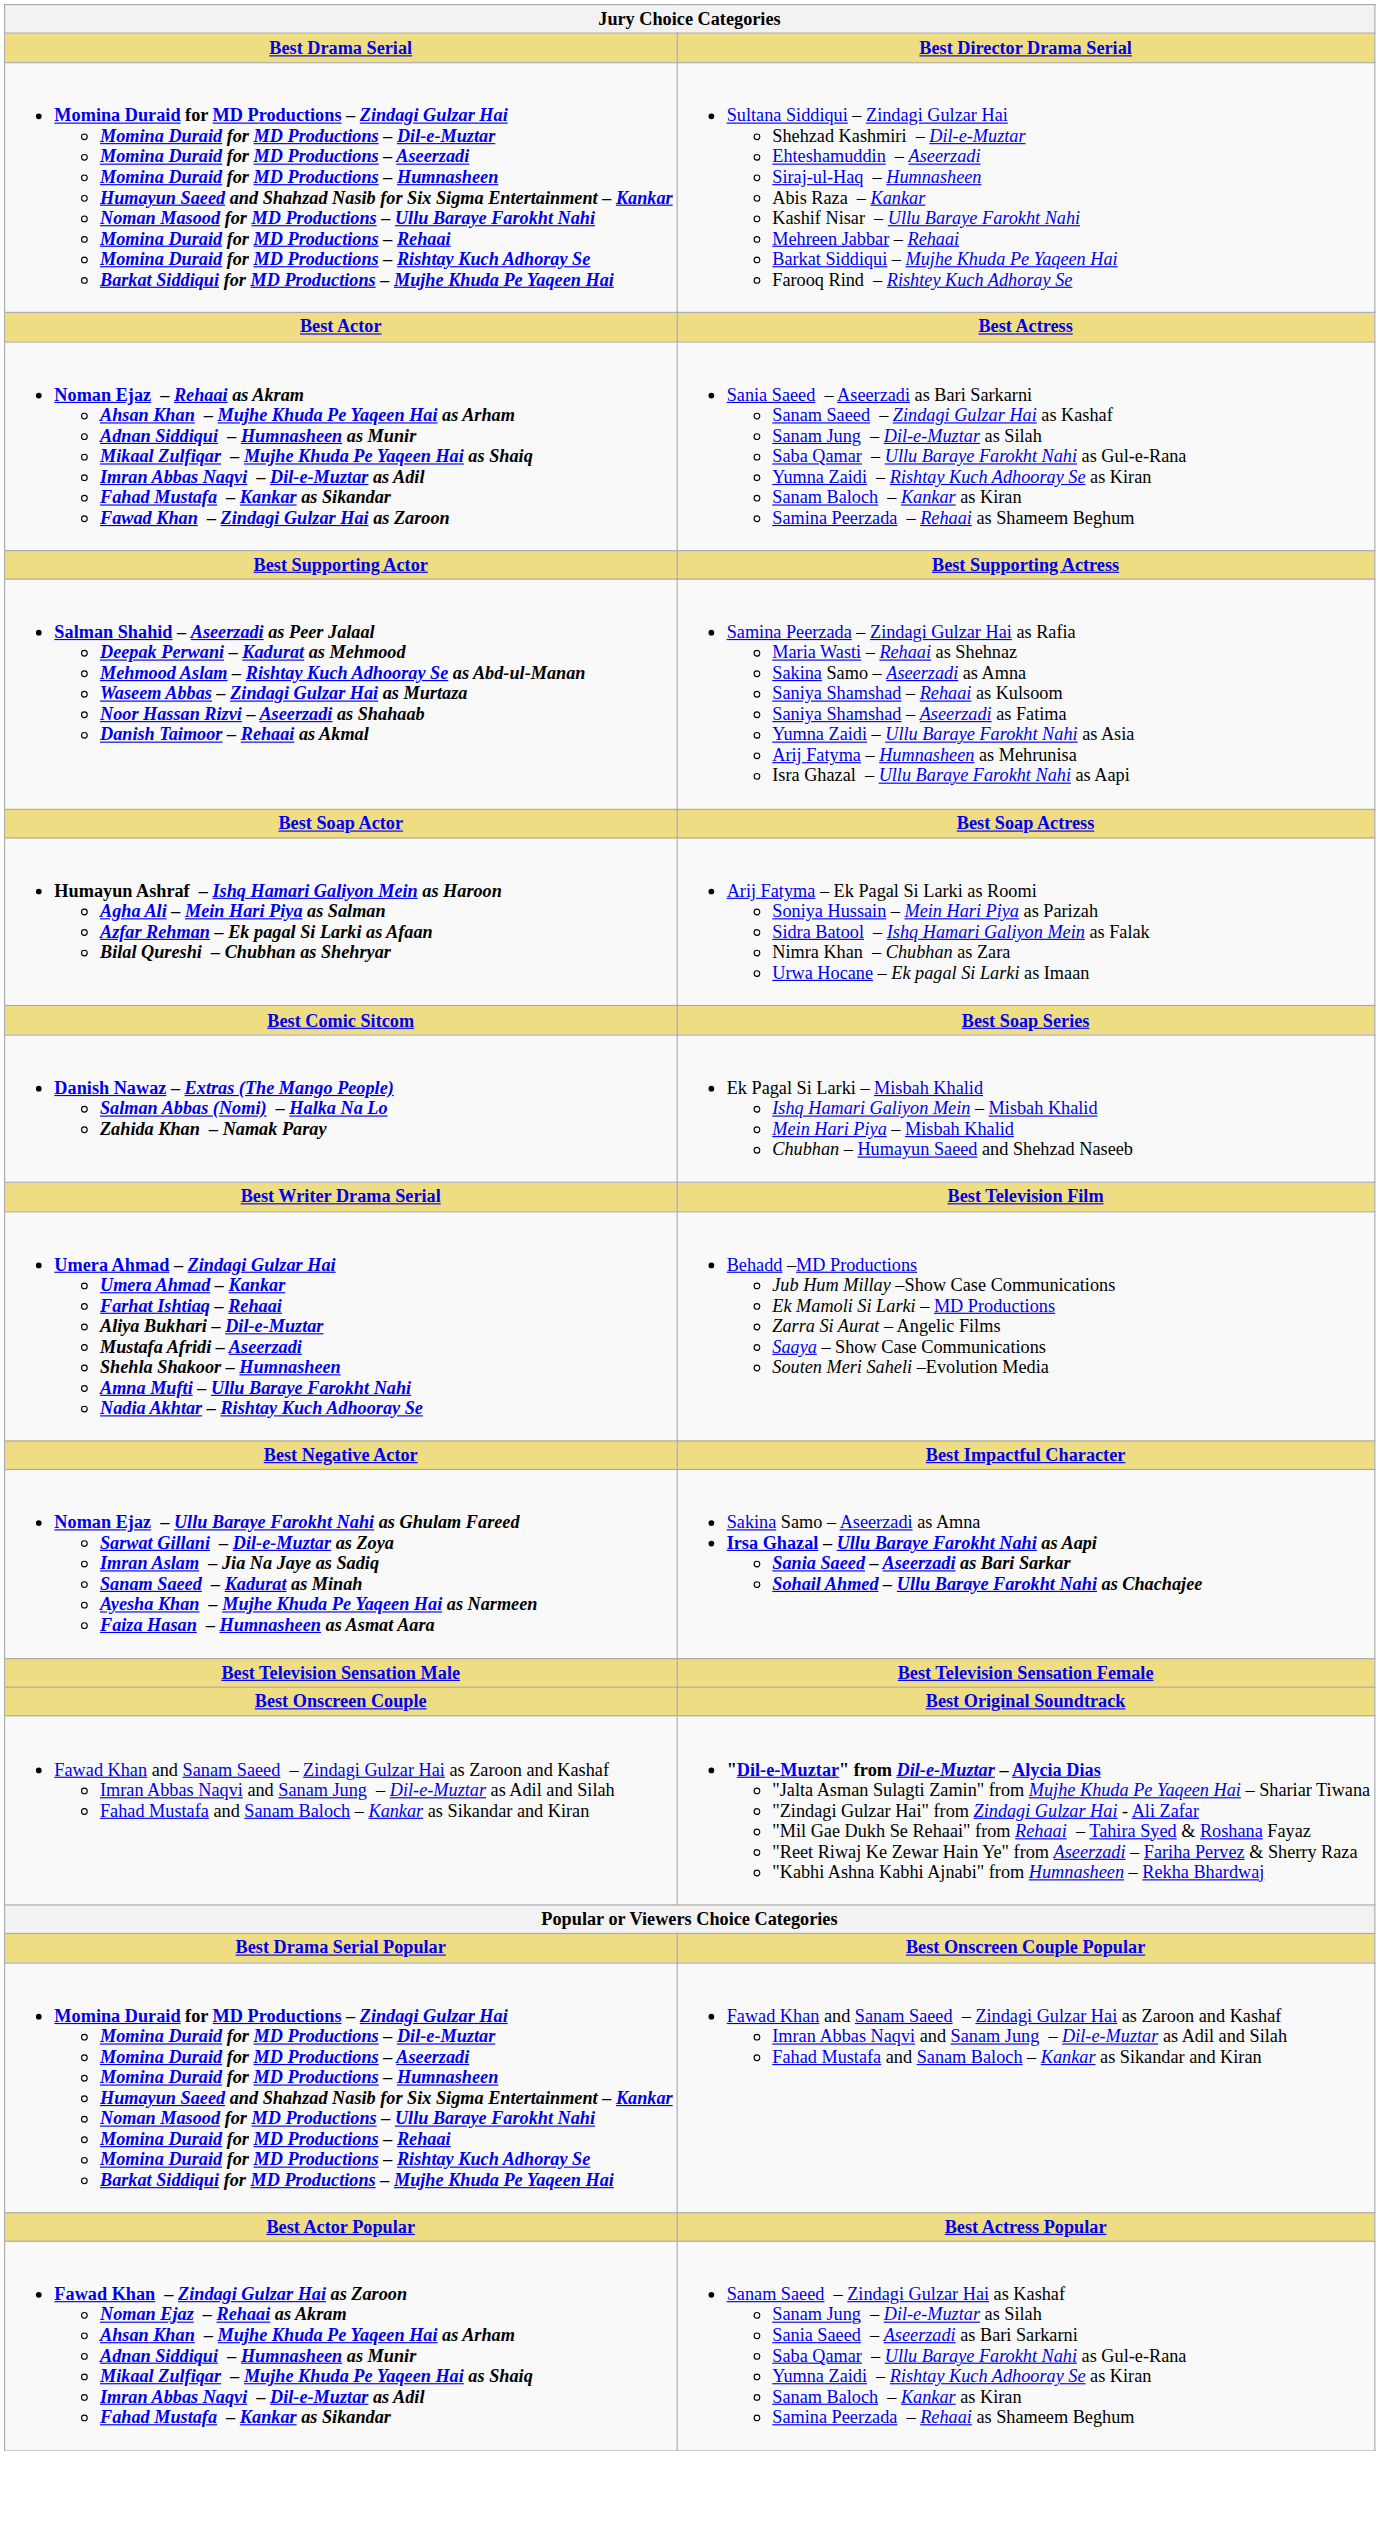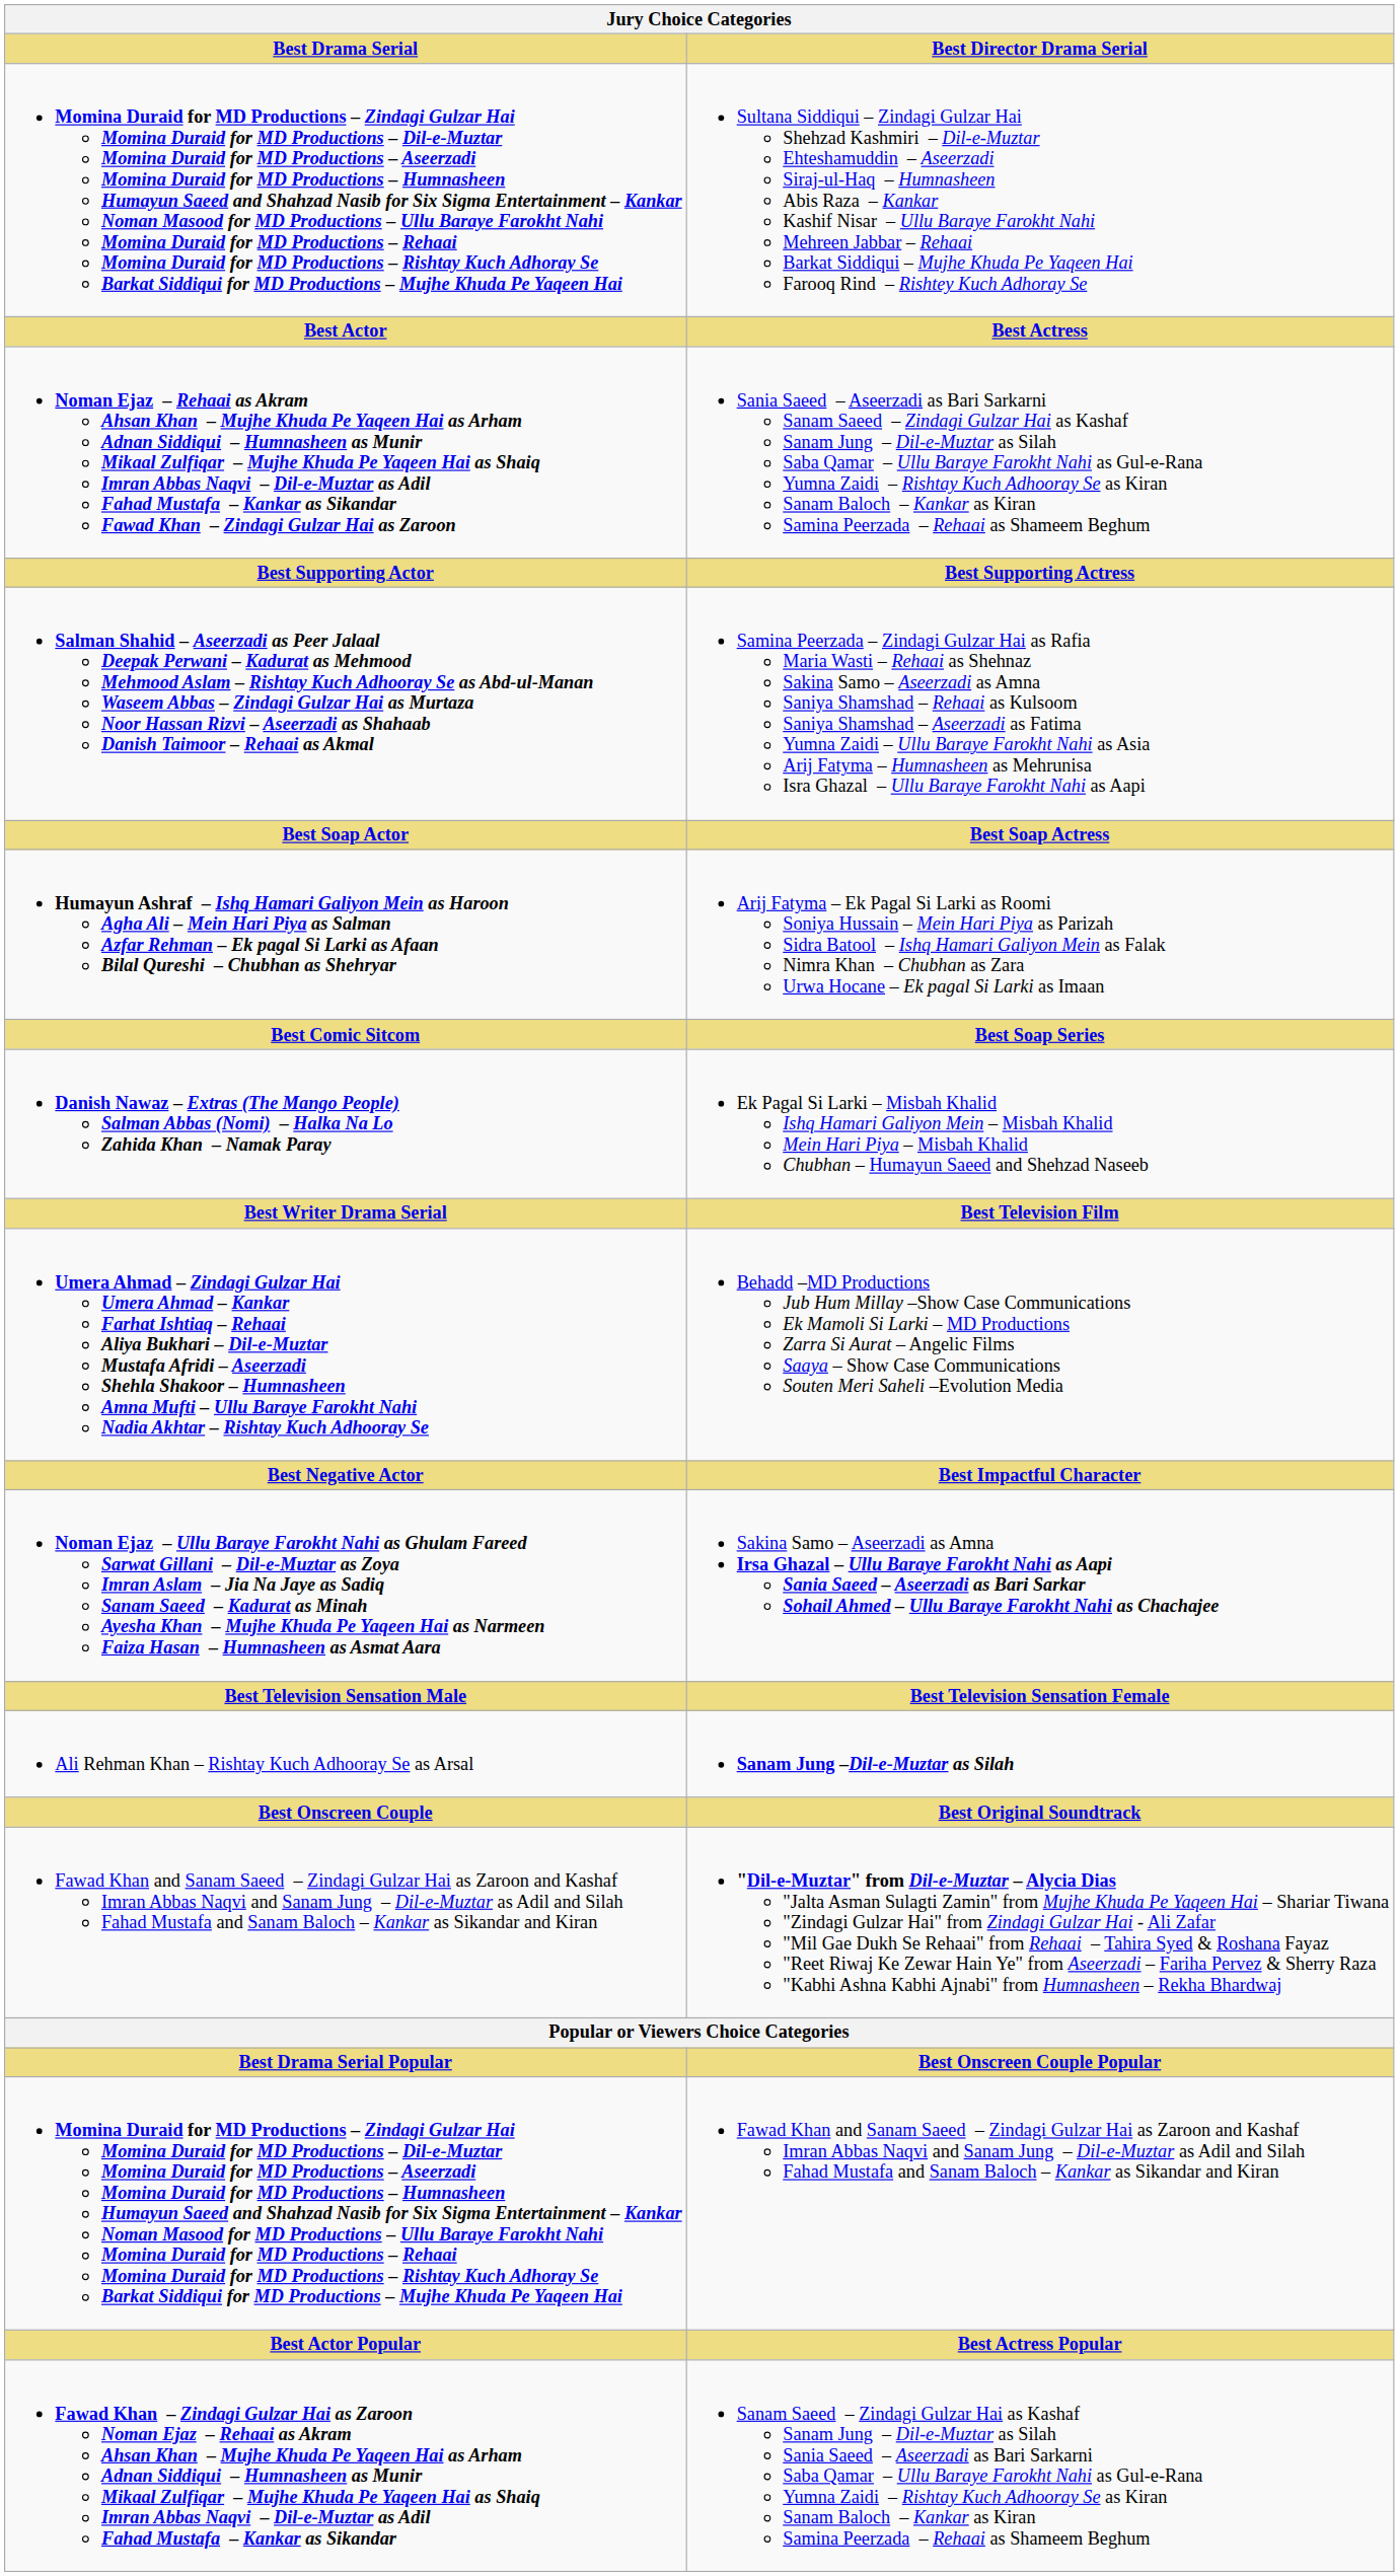+ row: Ali Rehman Khan – Rishtay Kuch Adhooray Se as Arsal | Sanam Jung –Dil-e-Muztar as Silah
